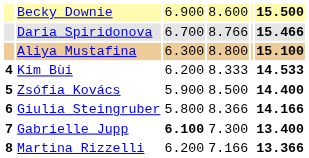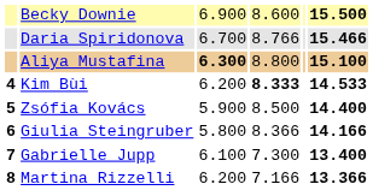Aliya Mustafina | column 3: normal -> bold
Kim Bùi | column 4: normal -> bold
Gabrielle Jupp | column 3: bold -> normal
